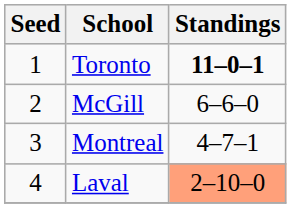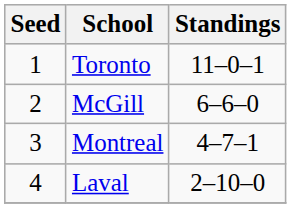Toronto | Standings: bold -> normal
Laval | Standings: lightsalmon background -> no background
